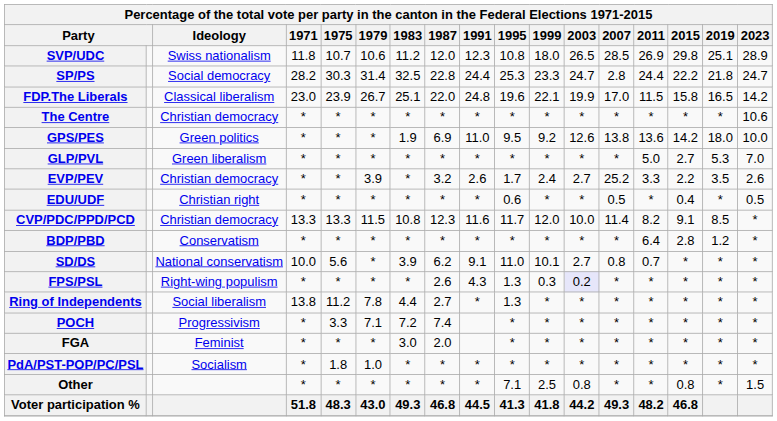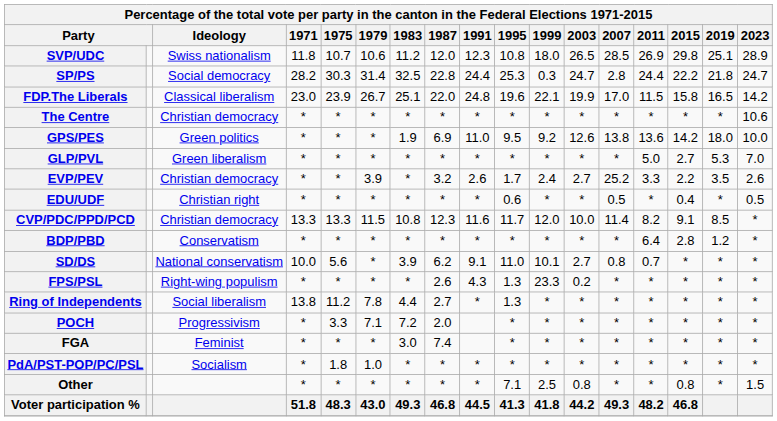SP/PS | 1999: 23.3 -> 0.3
FPS/PSL | 1999: 0.3 -> 23.3
FPS/PSL | 2003: lavender background -> no background
POCH | 1987: 7.4 -> 2.0
FGA | 1987: 2.0 -> 7.4
